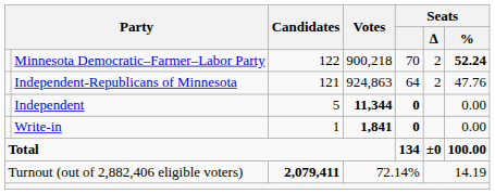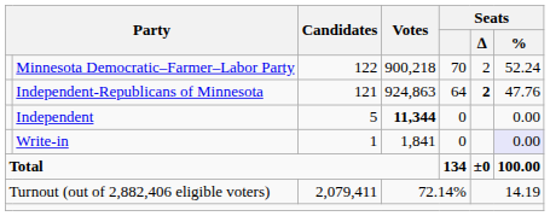Minnesota Democratic–Farmer–Labor Party | Seats / %: bold -> normal
Independent-Republicans of Minnesota | Seats / ∆: normal -> bold
Independent | Seats: bold -> normal
Write-in | Votes: bold -> normal
Write-in | Seats: bold -> normal
Write-in | Seats / %: no background -> lavender background
Turnout (out of 2,882,406 eligible voters) | Candidates: bold -> normal
